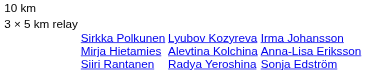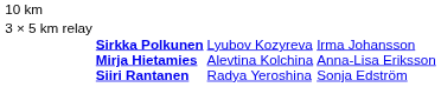3 × 5 km relay | column 2: normal -> bold
